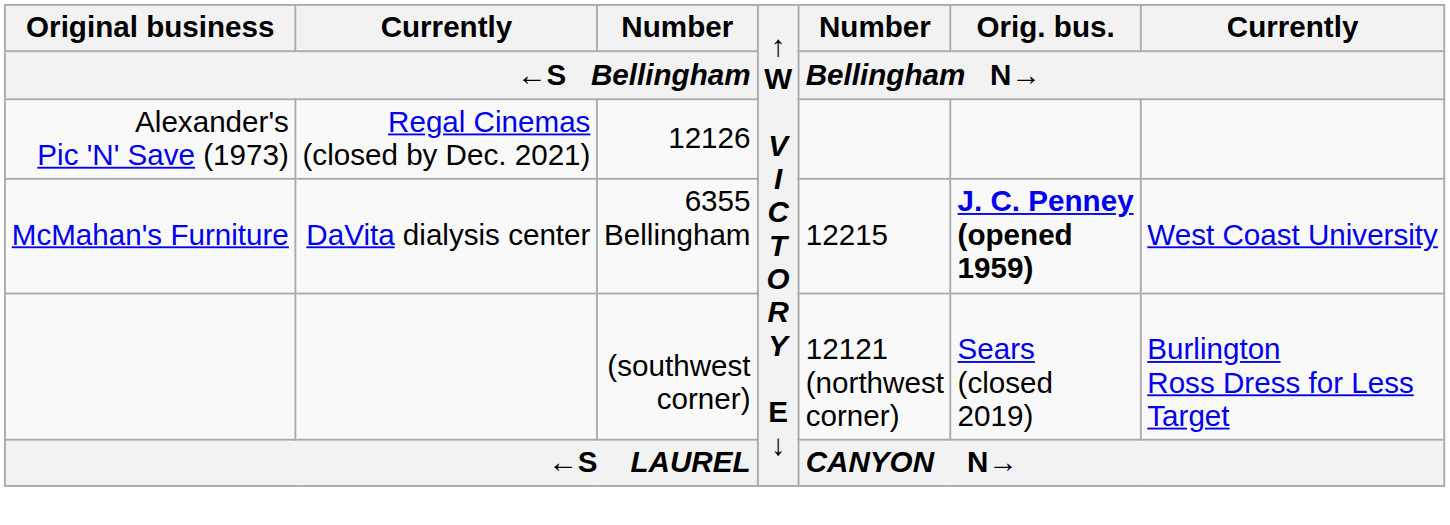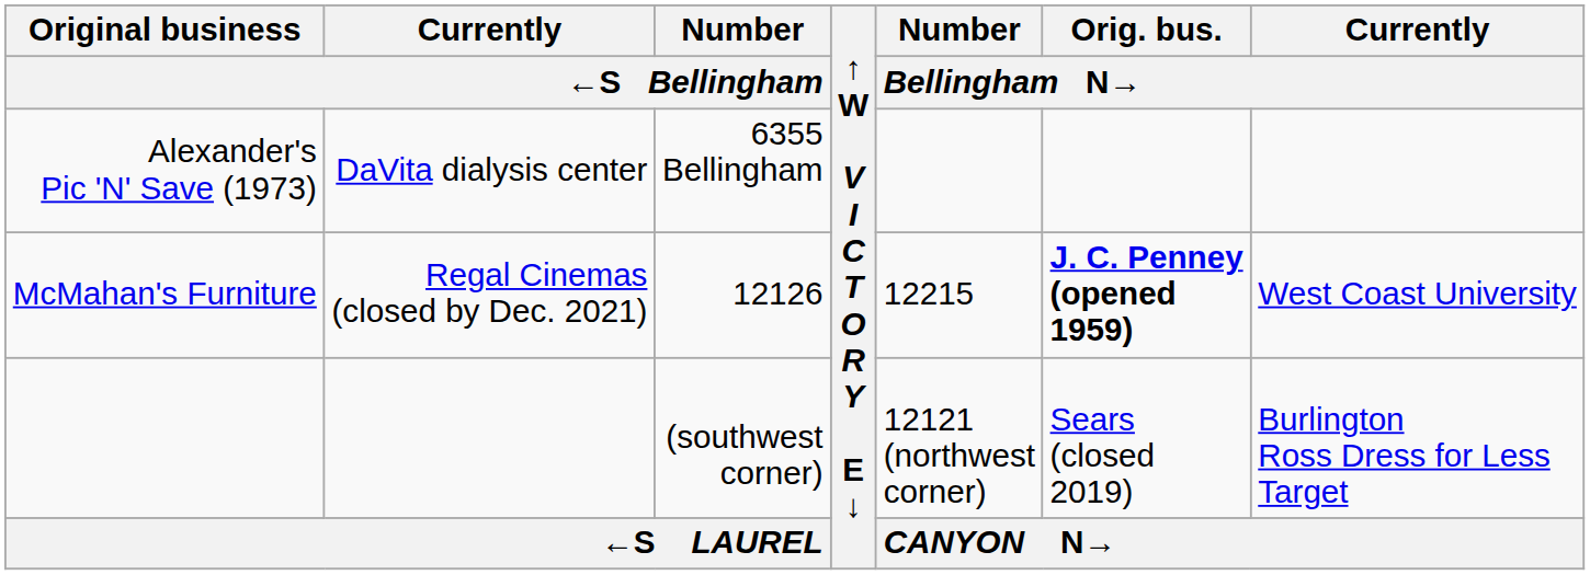Alexander's Pic 'N' Save (1973) | Currently / ←S Bellingham: Regal Cinemas (closed by Dec. 2021) -> DaVita dialysis center
Alexander's Pic 'N' Save (1973) | Number / ←S Bellingham: 12126 -> 6355 Bellingham
McMahan's Furniture | Currently / ←S Bellingham: DaVita dialysis center -> Regal Cinemas (closed by Dec. 2021)
McMahan's Furniture | Number / ←S Bellingham: 6355 Bellingham -> 12126
